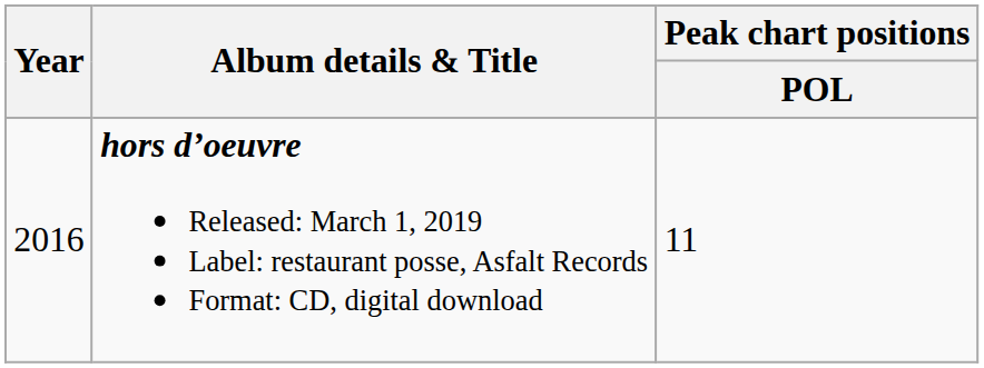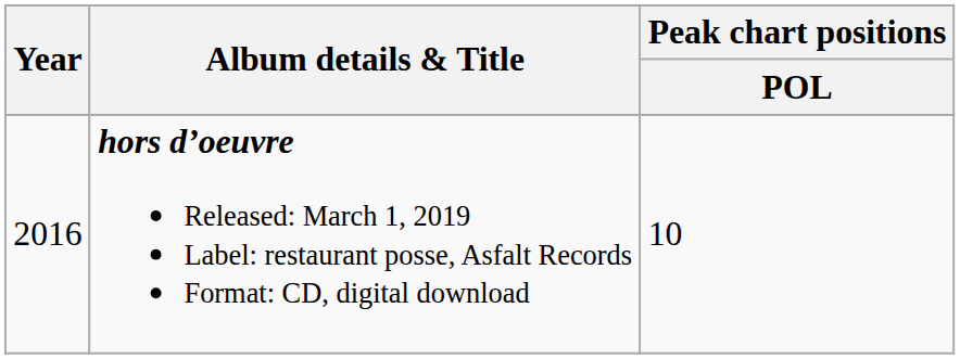row 3 | Peak chart positions / POL: 11 -> 10
